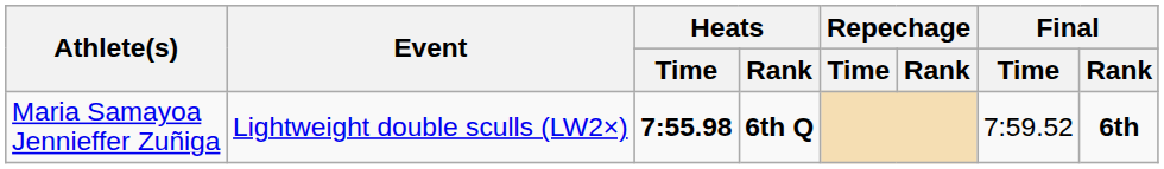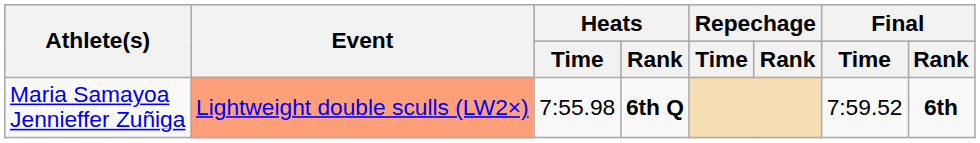Maria Samayoa Jennieffer Zuñiga | Event: no background -> lightsalmon background
Maria Samayoa Jennieffer Zuñiga | Heats / Time: bold -> normal
